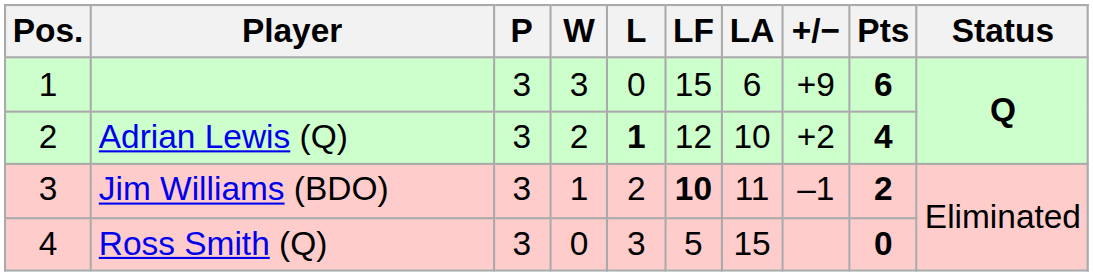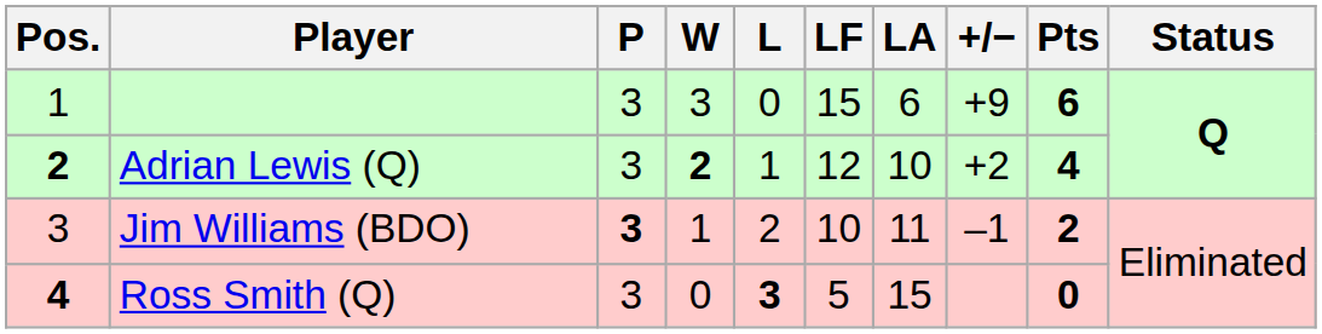Adrian Lewis (Q) | Pos.: normal -> bold
Adrian Lewis (Q) | W: normal -> bold
Adrian Lewis (Q) | L: bold -> normal
Jim Williams (BDO) | P: normal -> bold
Jim Williams (BDO) | LF: bold -> normal
Ross Smith (Q) | Pos.: normal -> bold
Ross Smith (Q) | L: normal -> bold
